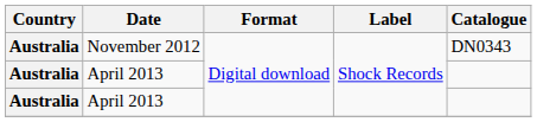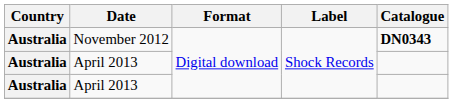November 2012 | Catalogue: normal -> bold
